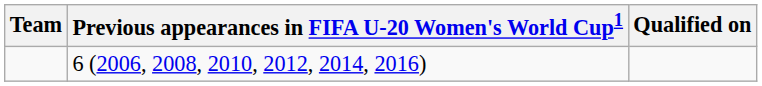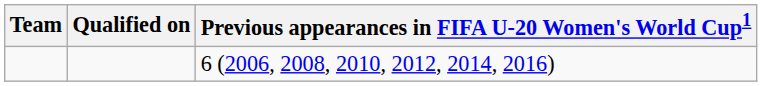columns swapped: Qualified on <-> Previous appearances in FIFA U-20 Women's World Cup1
